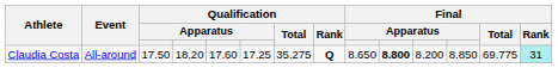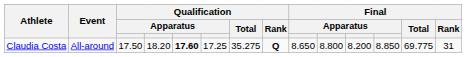row 4 | column 5: normal -> bold
row 4 | column 10: bold -> normal
row 4 | Final / Rank: paleturquoise background -> no background
